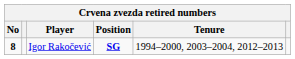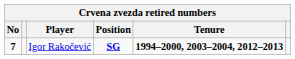Igor Rakočević | No: 8 -> 7
Igor Rakočević | Tenure: normal -> bold
